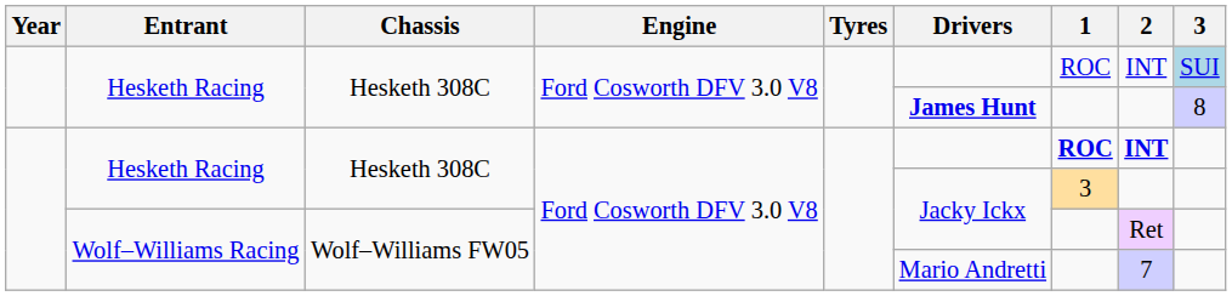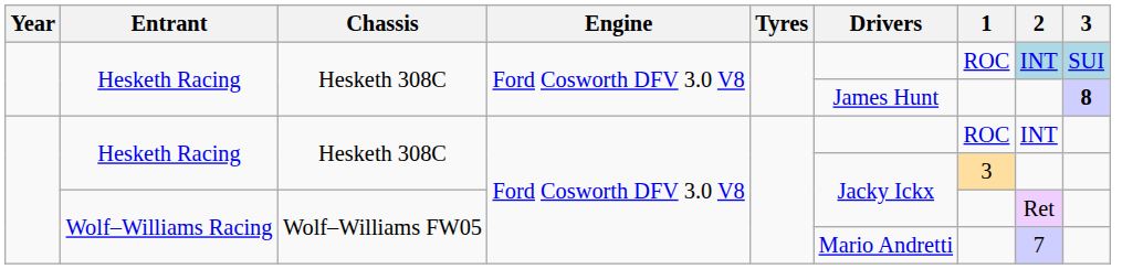row 2 | 2: no background -> lightblue background
row 3 | Drivers: bold -> normal
row 3 | 3: normal -> bold
row 4 | 1: bold -> normal
row 4 | 2: bold -> normal
